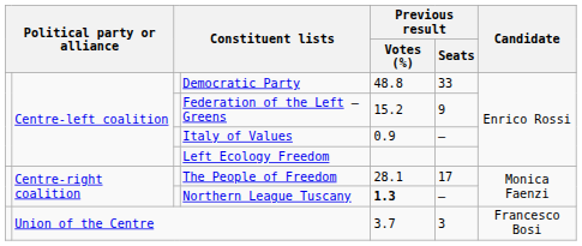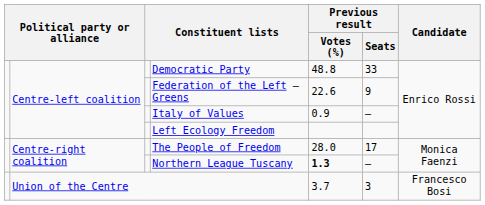Federation of the Left – Greens | Previous result / Votes (%): 15.2 -> 22.6
The People of Freedom | Previous result / Votes (%): 28.1 -> 28.0
